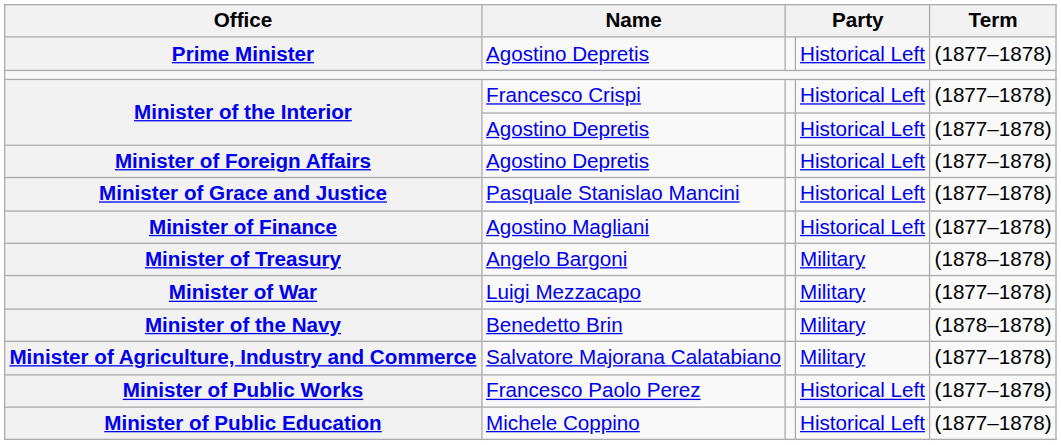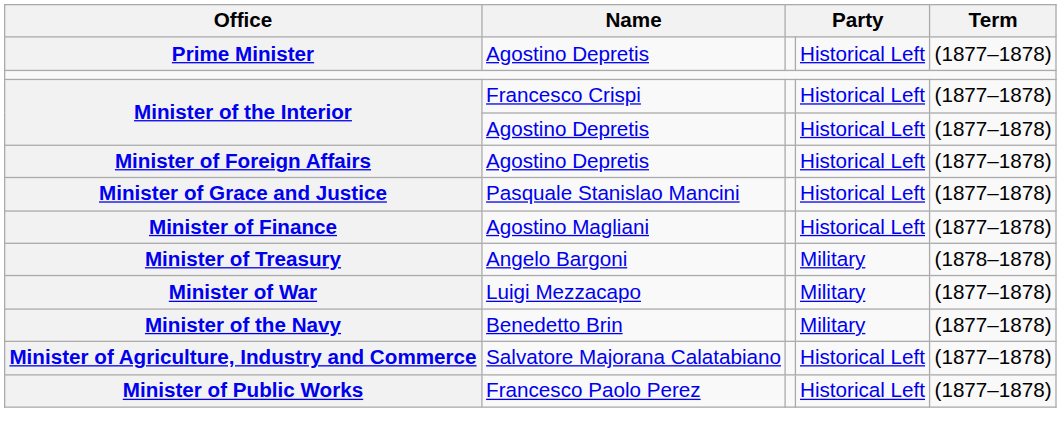Minister of the Navy | Term: (1878–1878) -> (1877–1878)
Minister of Agriculture, Industry and Commerce | column 4: Military -> Historical Left
- row: Minister of Public Education | Michele Coppino | Historical Left | (1877–1878)
